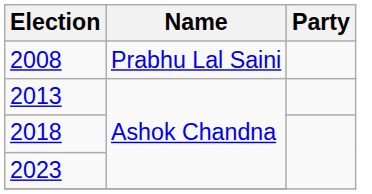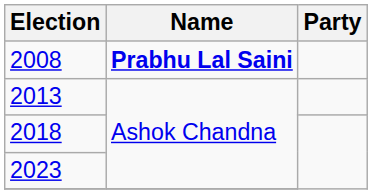2008 | Name: normal -> bold
